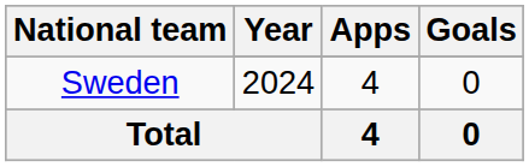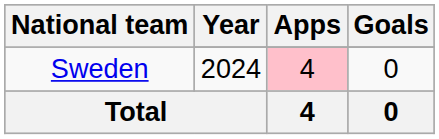2024 | Apps: no background -> pink background
